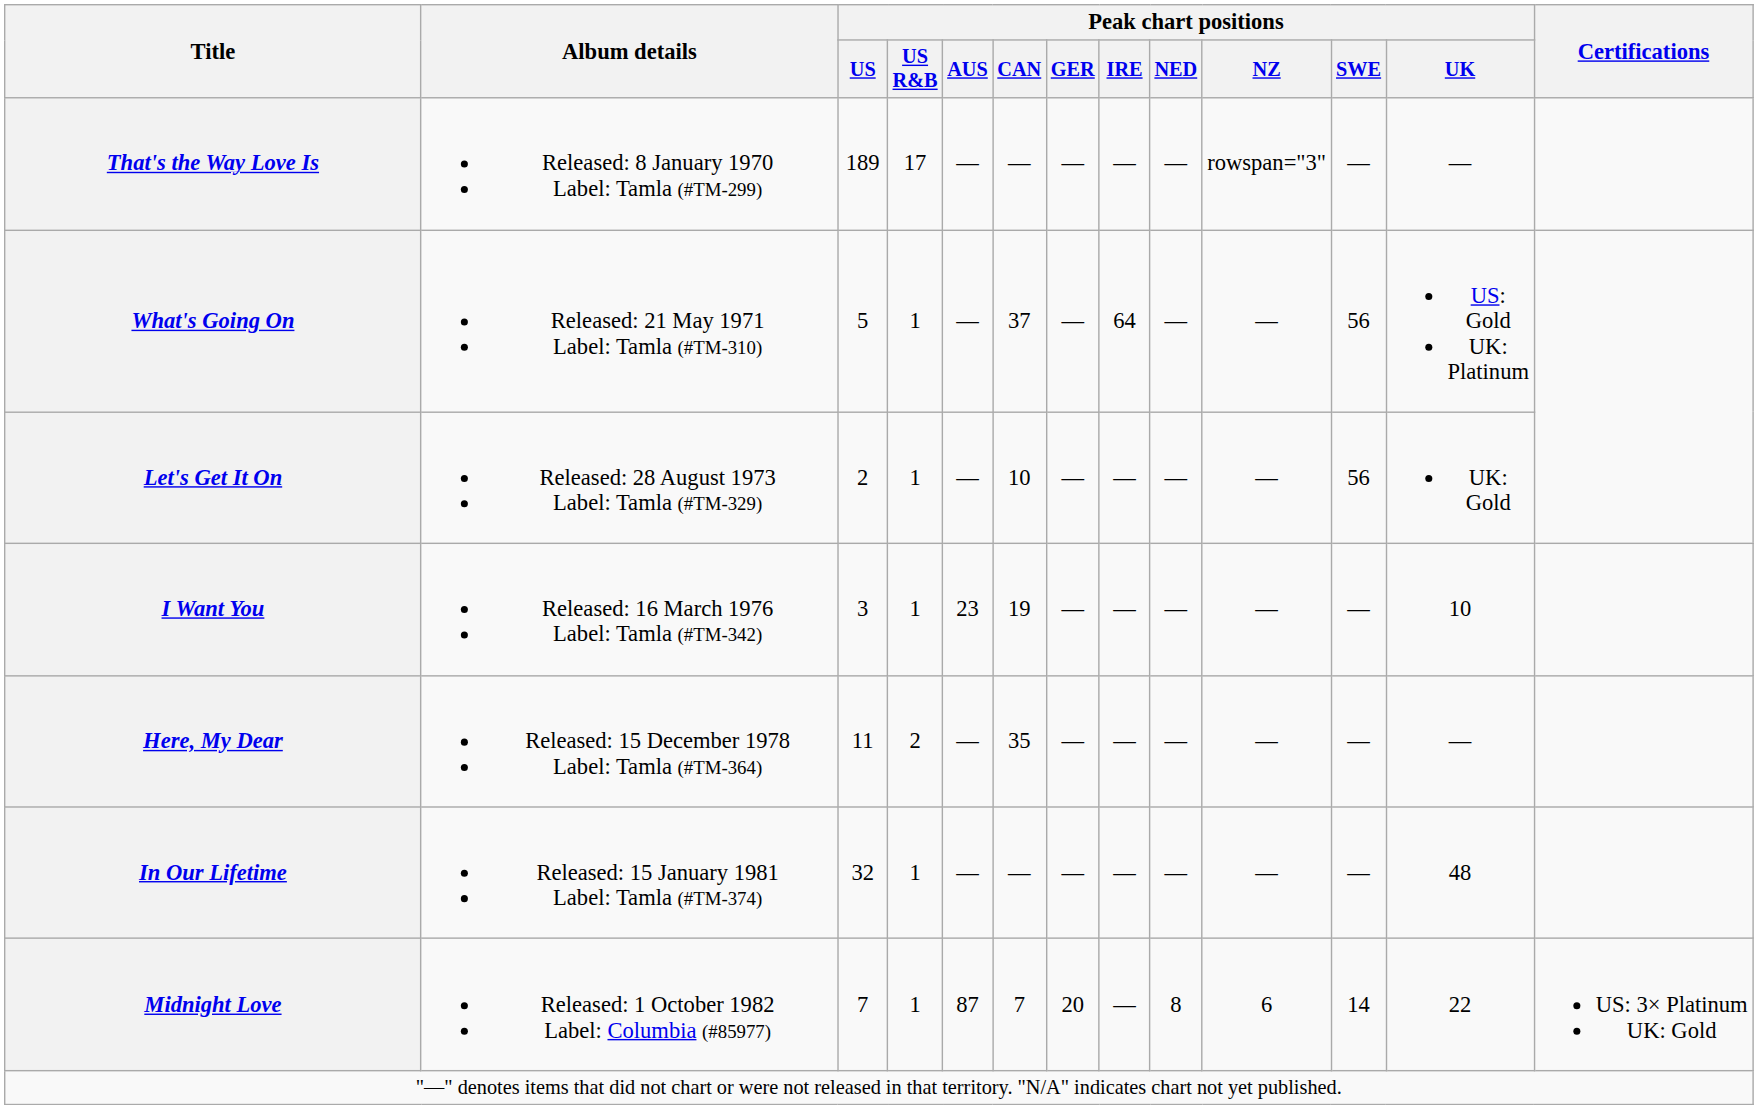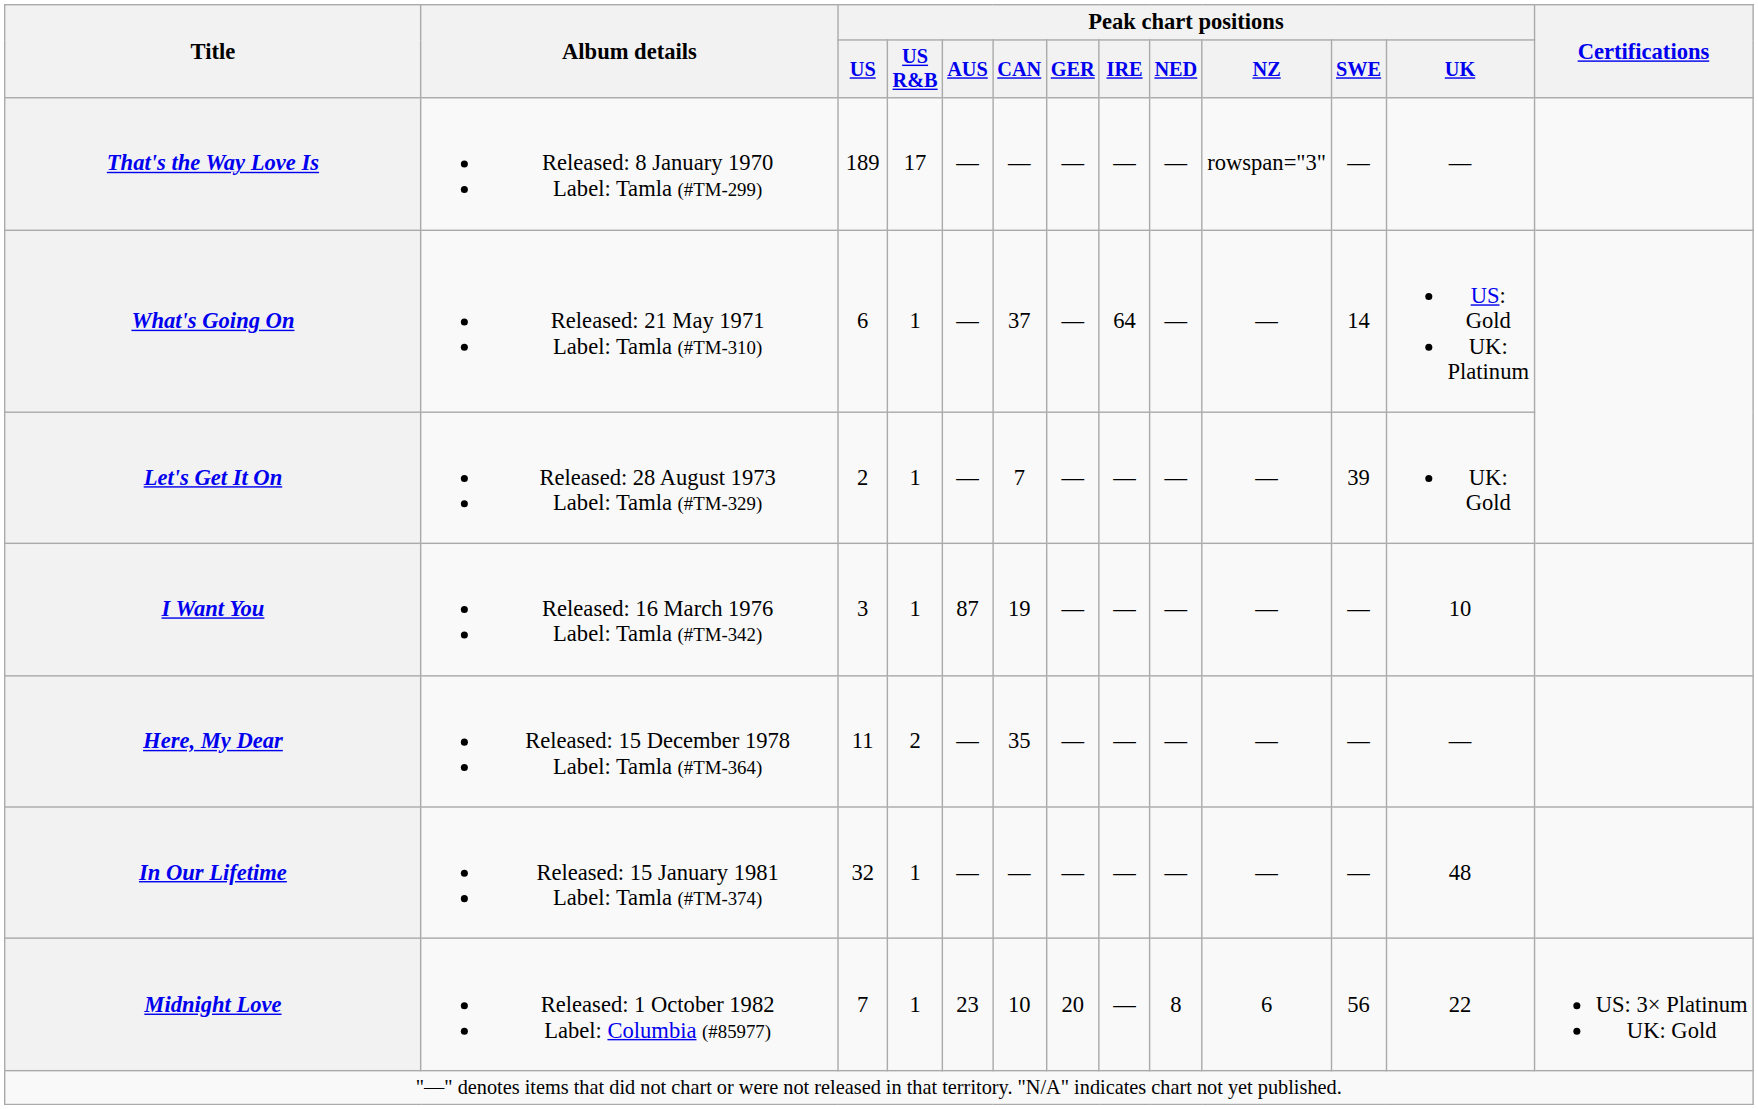What's Going On | Peak chart positions / US: 5 -> 6
What's Going On | Peak chart positions / SWE: 56 -> 14
Let's Get It On | Peak chart positions / CAN: 10 -> 7
Let's Get It On | Peak chart positions / SWE: 56 -> 39
I Want You | Peak chart positions / AUS: 23 -> 87
Midnight Love | Peak chart positions / AUS: 87 -> 23
Midnight Love | Peak chart positions / CAN: 7 -> 10
Midnight Love | Peak chart positions / SWE: 14 -> 56
